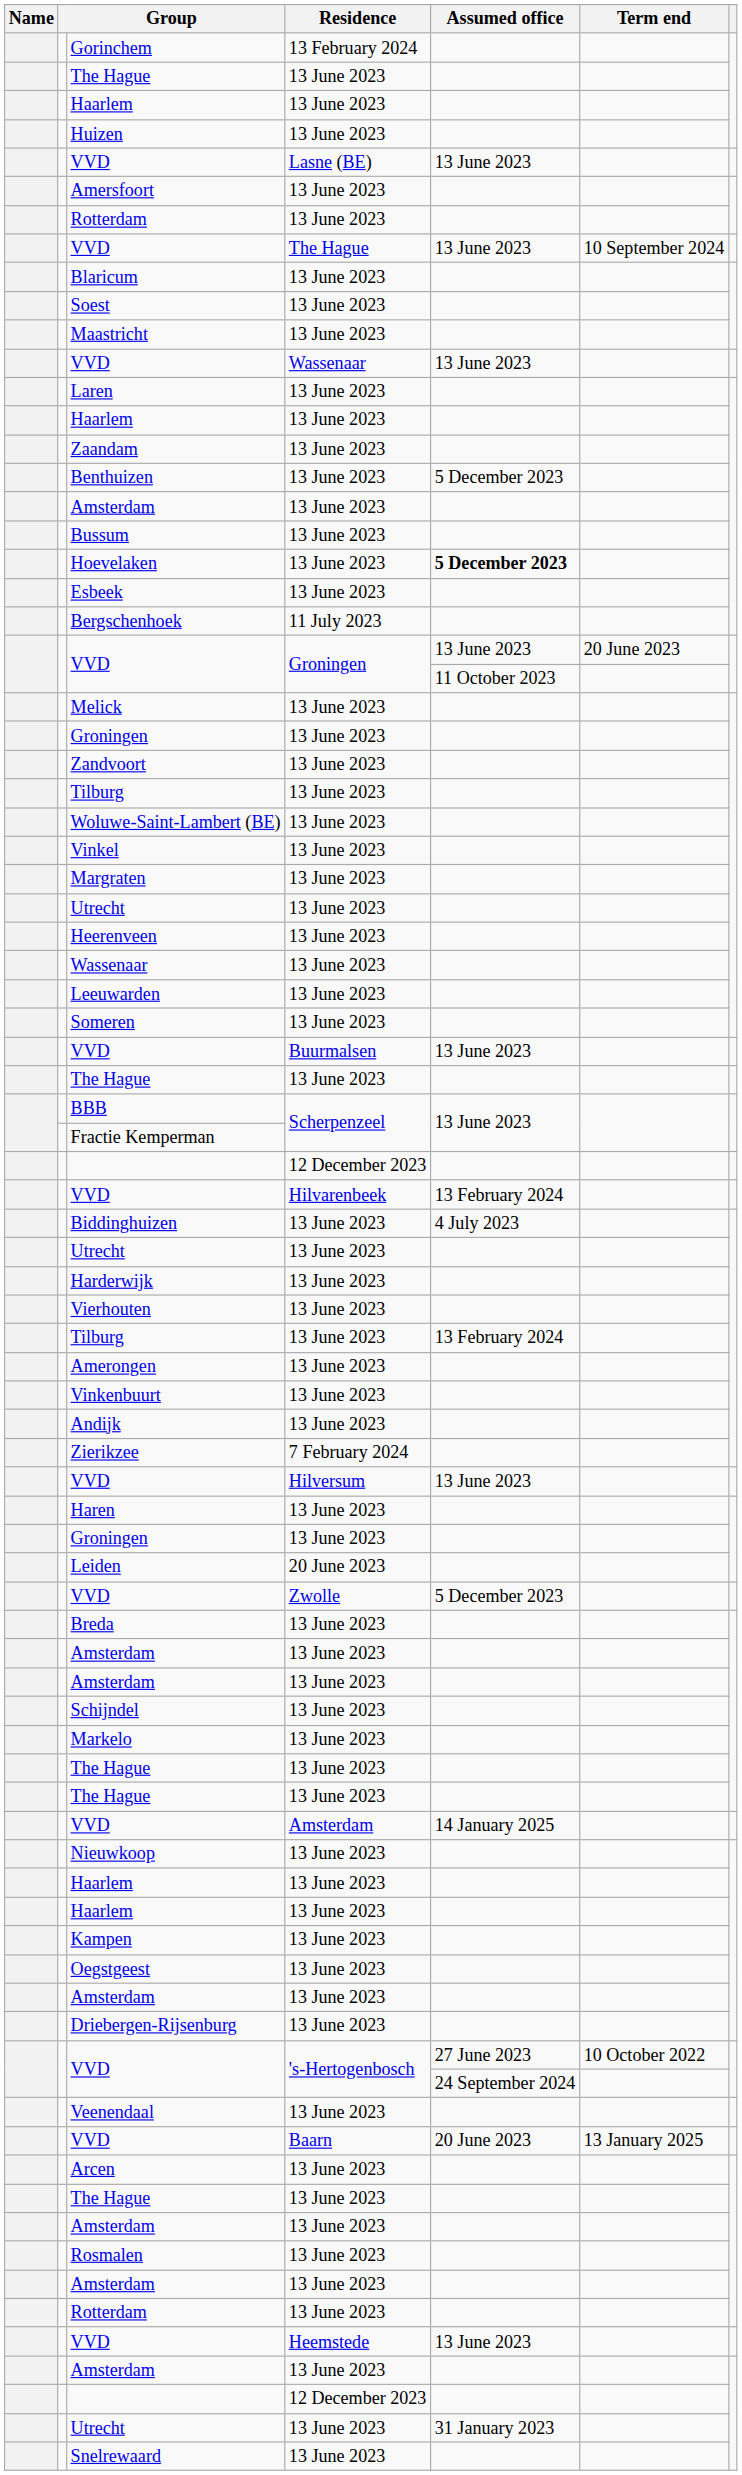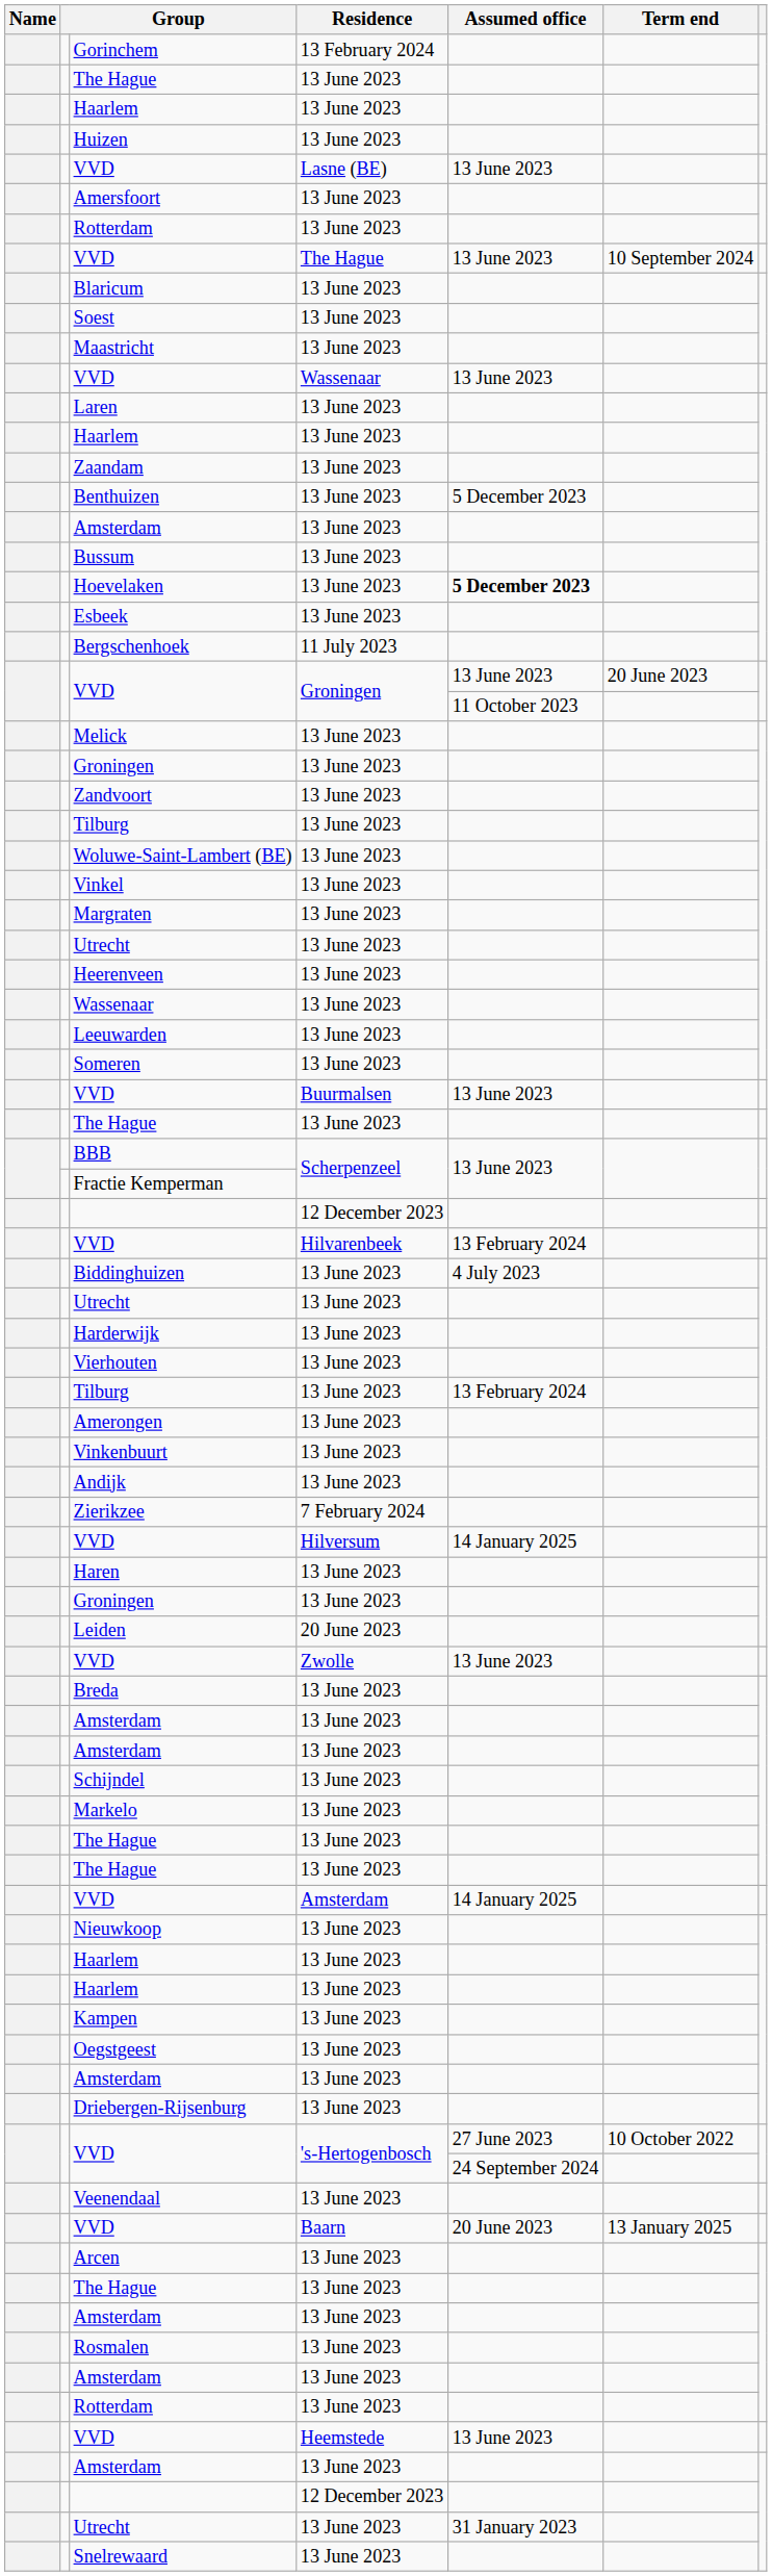VVD / Hilversum | Assumed office: 13 June 2023 -> 14 January 2025
VVD / Zwolle | Assumed office: 5 December 2023 -> 13 June 2023
